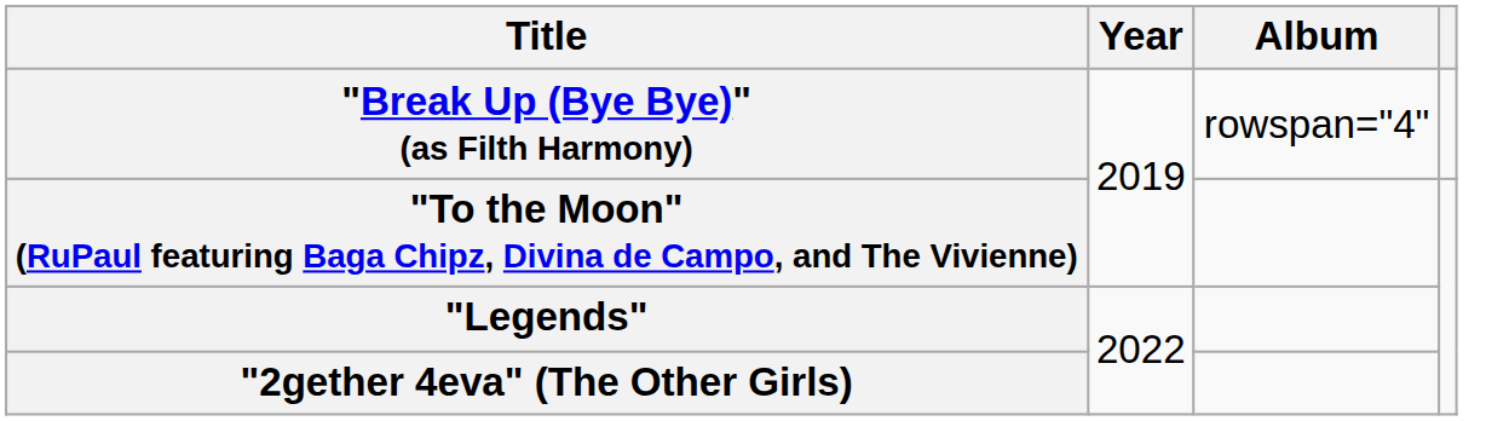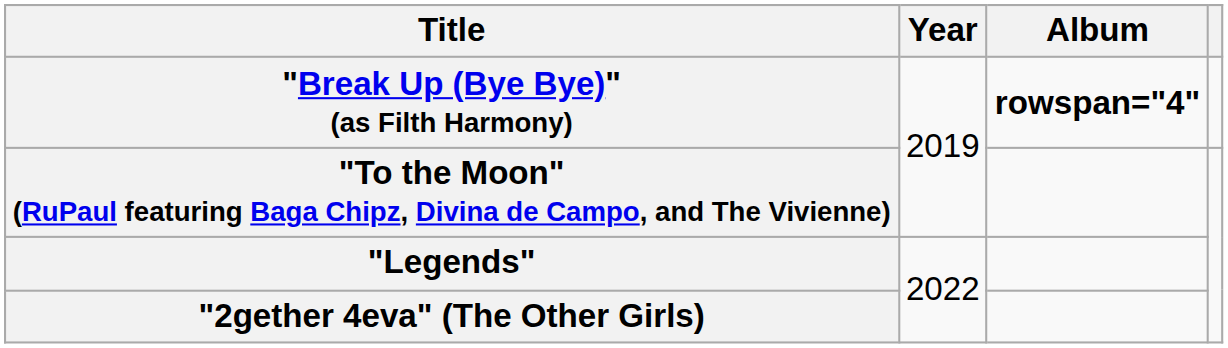"Break Up (Bye Bye)" (as Filth Harmony) | Album: normal -> bold
